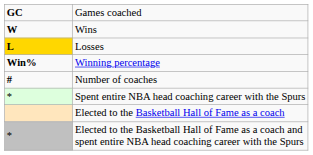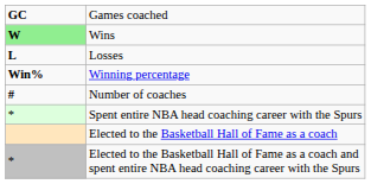Wins | column 1: no background -> lightgreen background
Losses | column 1: gold background -> no background
